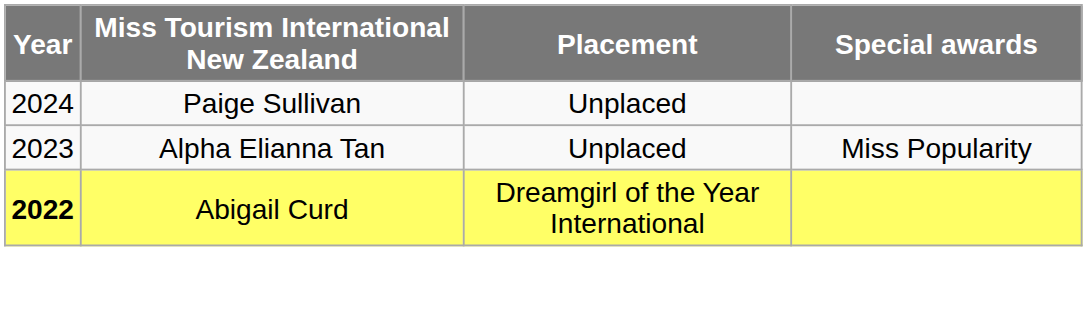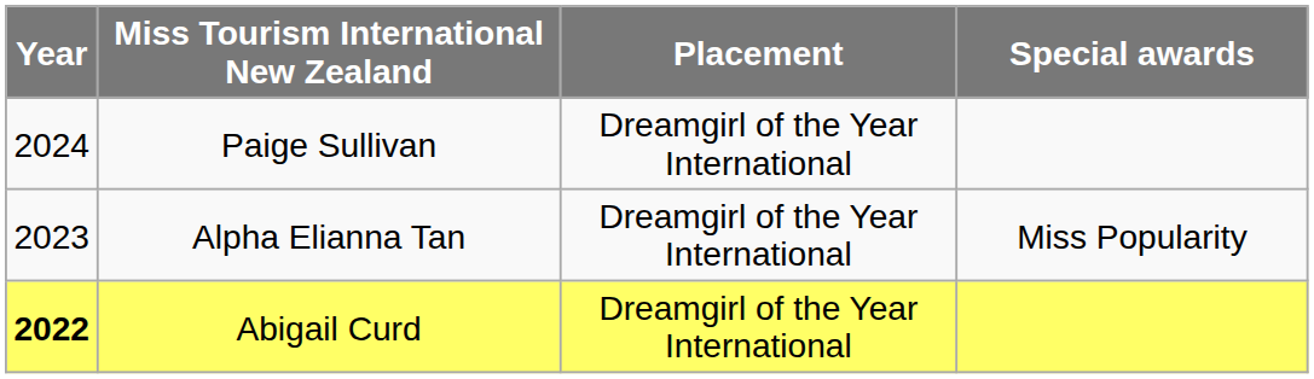Paige Sullivan | Placement: Unplaced -> Dreamgirl of the Year International
Alpha Elianna Tan | Placement: Unplaced -> Dreamgirl of the Year International
